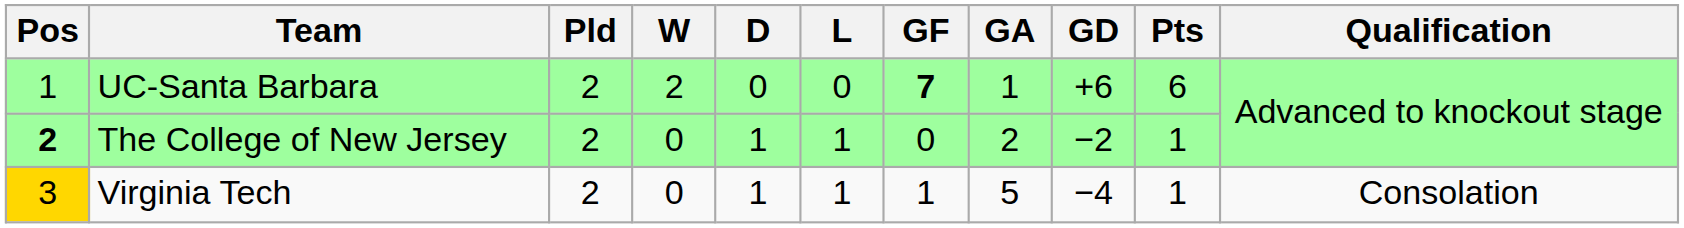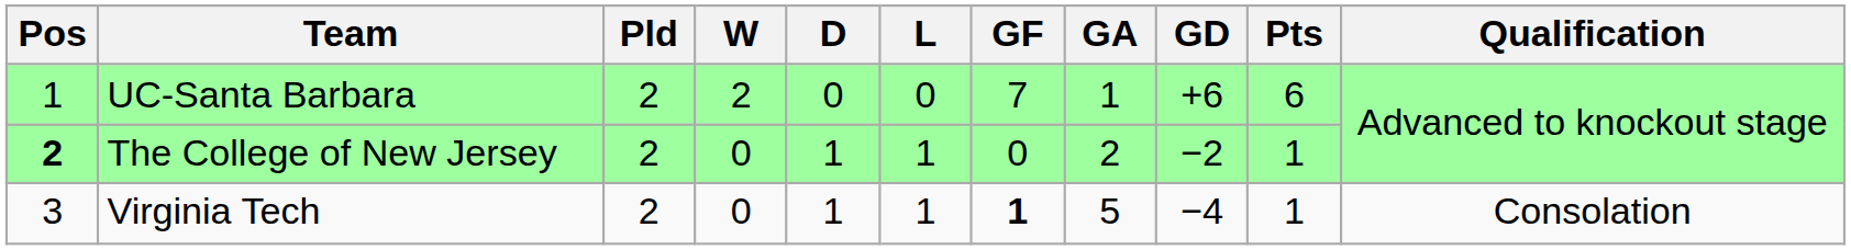UC-Santa Barbara | GF: bold -> normal
Virginia Tech | Pos: gold background -> no background
Virginia Tech | GF: normal -> bold
